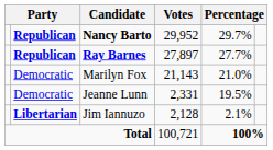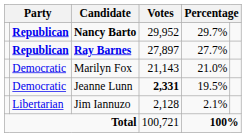Jeanne Lunn | Votes: normal -> bold
Jim Iannuzo | column 2: bold -> normal
